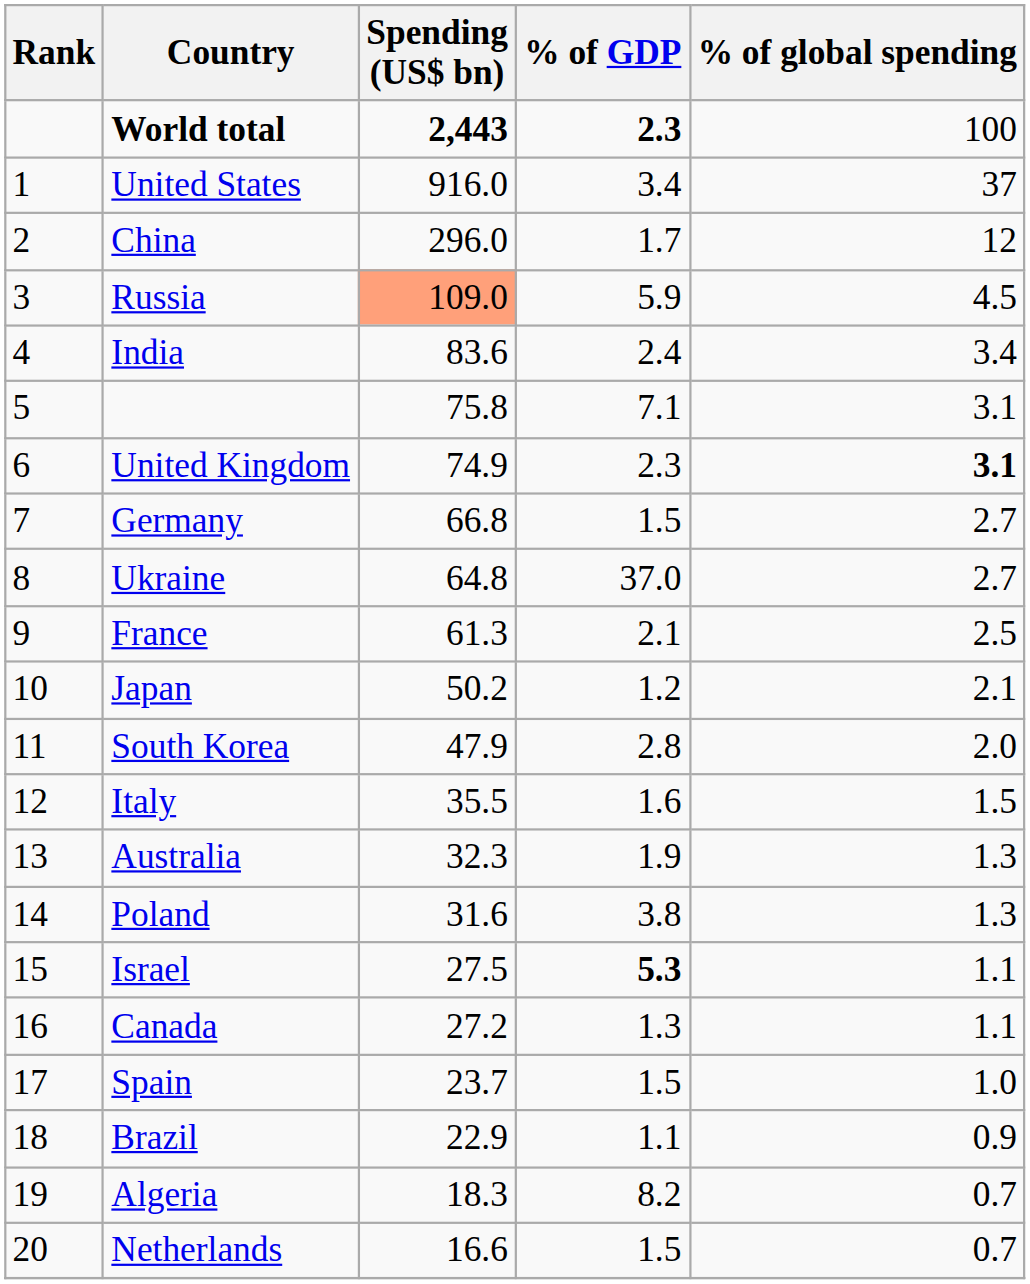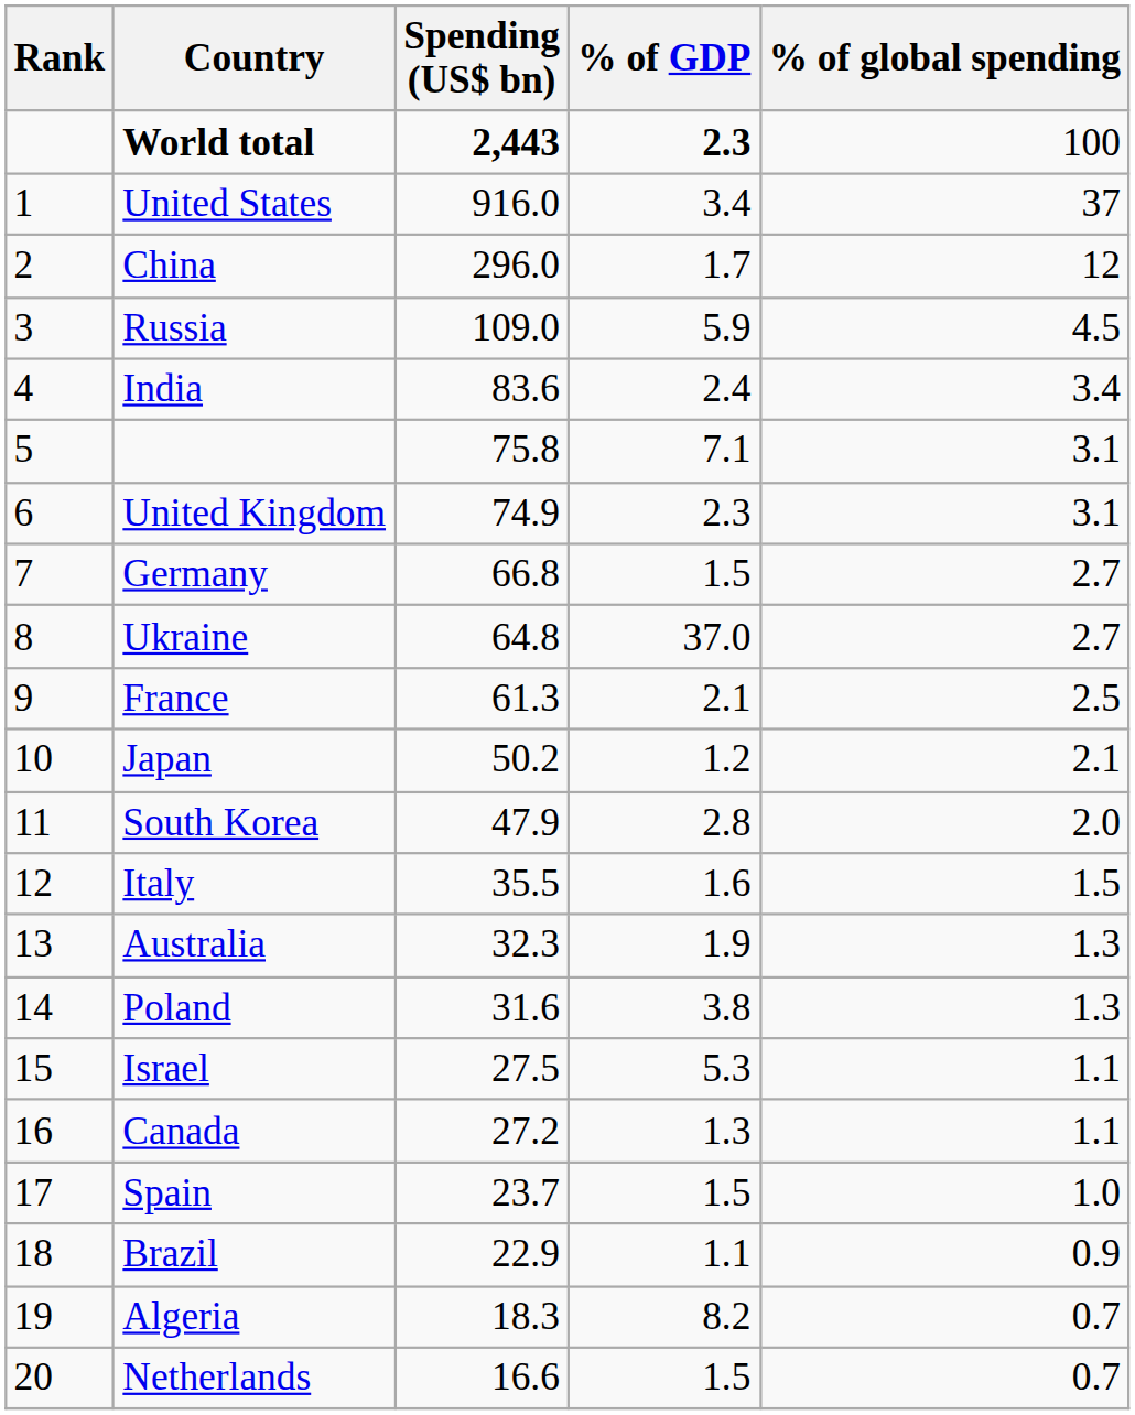Russia | Spending (US$ bn): lightsalmon background -> no background
United Kingdom | % of global spending: bold -> normal
Israel | % of GDP: bold -> normal
